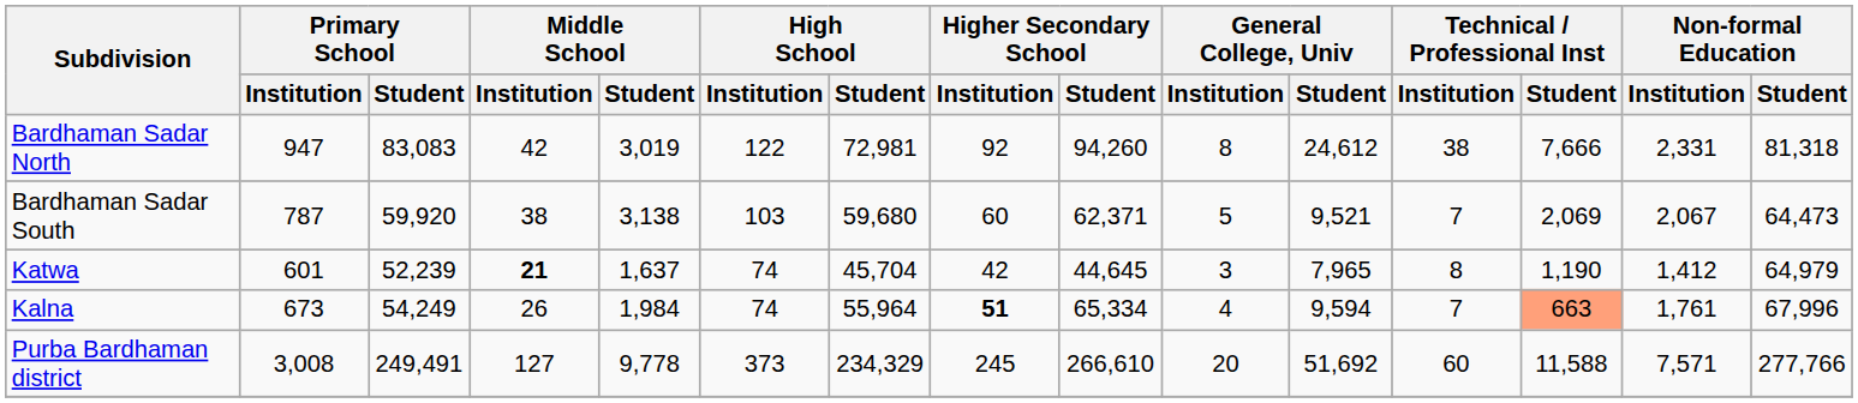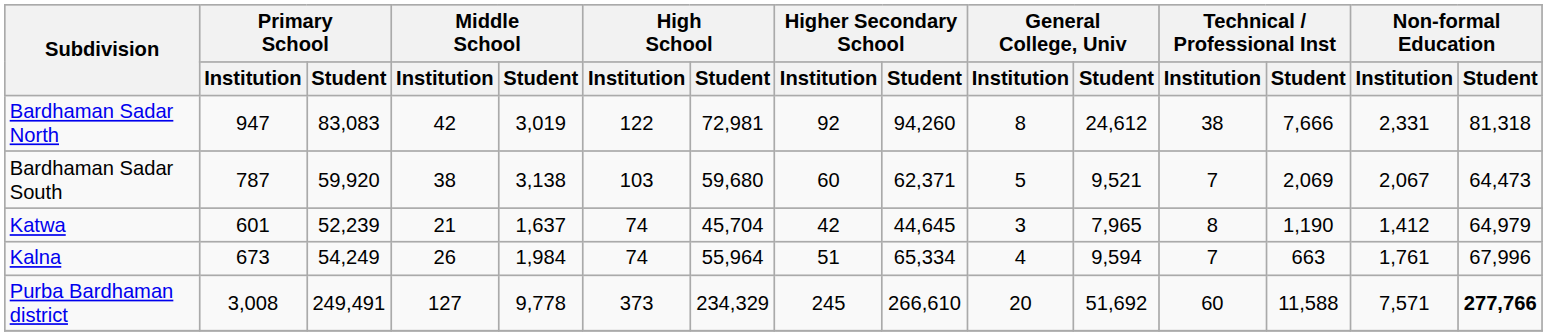Katwa | Middle School / Institution: bold -> normal
Kalna | Higher Secondary School / Institution: bold -> normal
Kalna | Technical / Professional Inst / Student: lightsalmon background -> no background
Purba Bardhaman district | Non-formal Education / Student: normal -> bold
